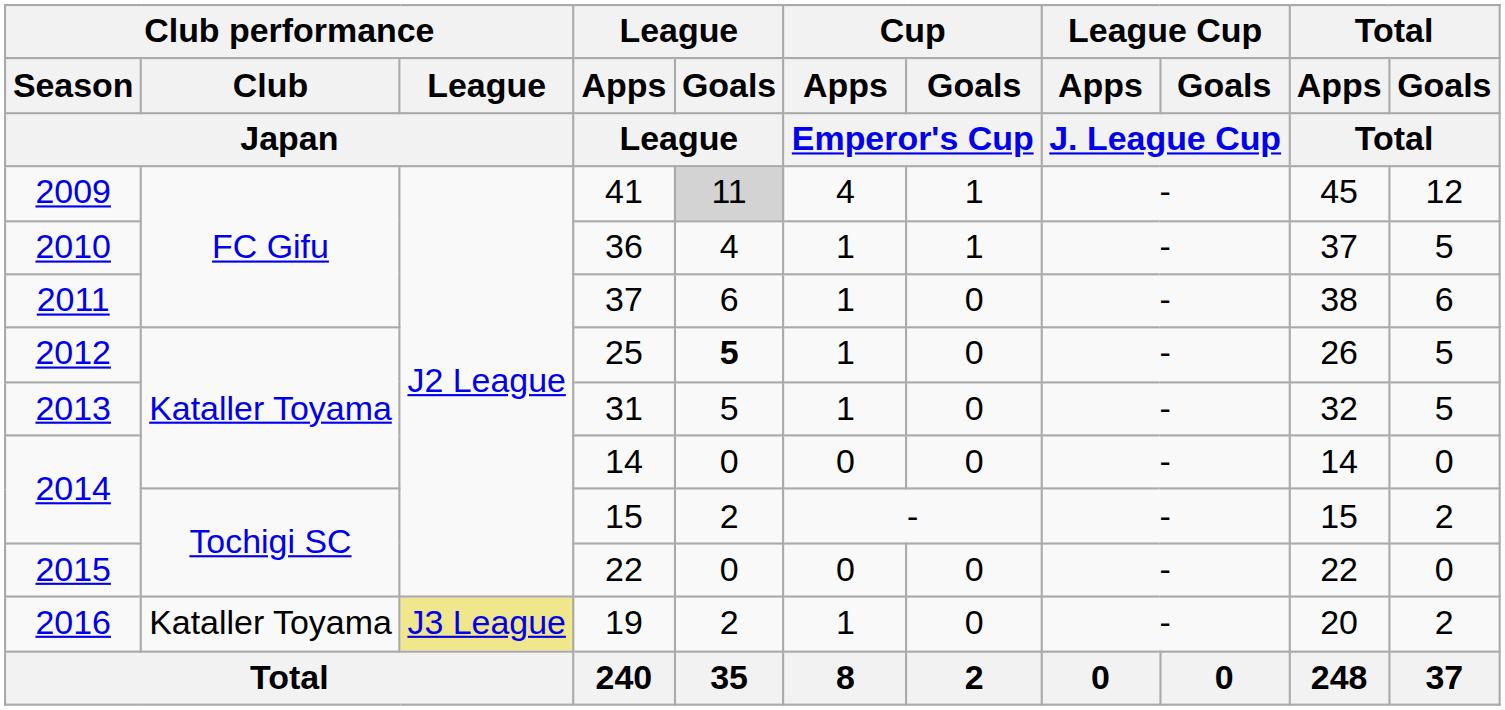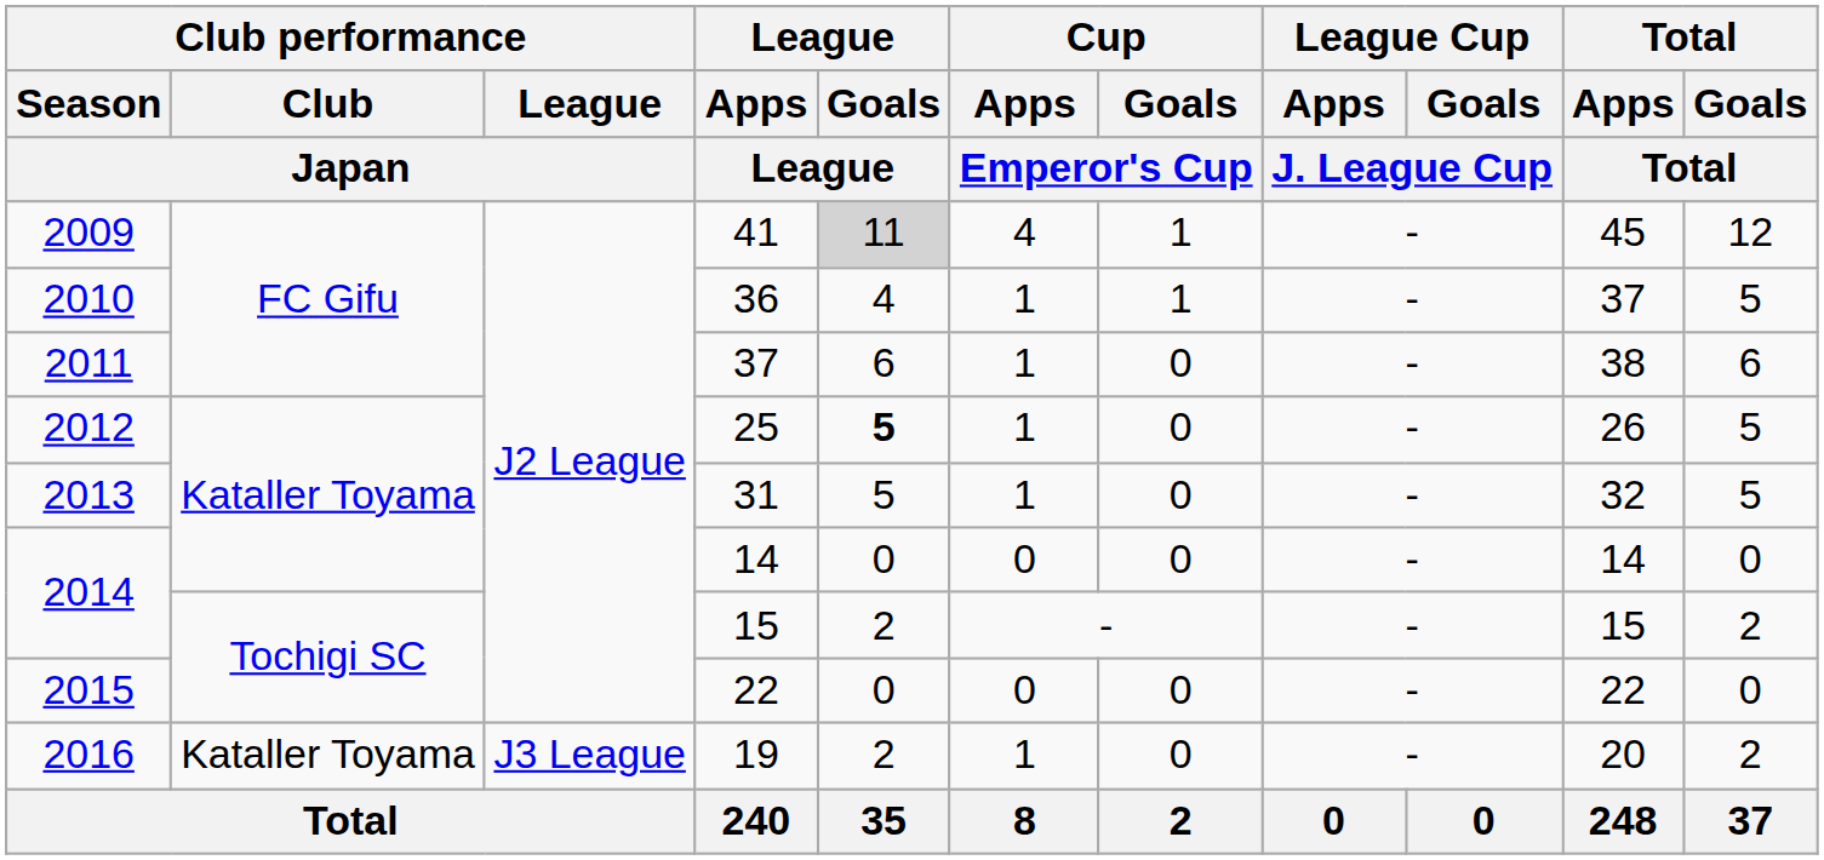19 | Club performance / League / Japan: khaki background -> no background
